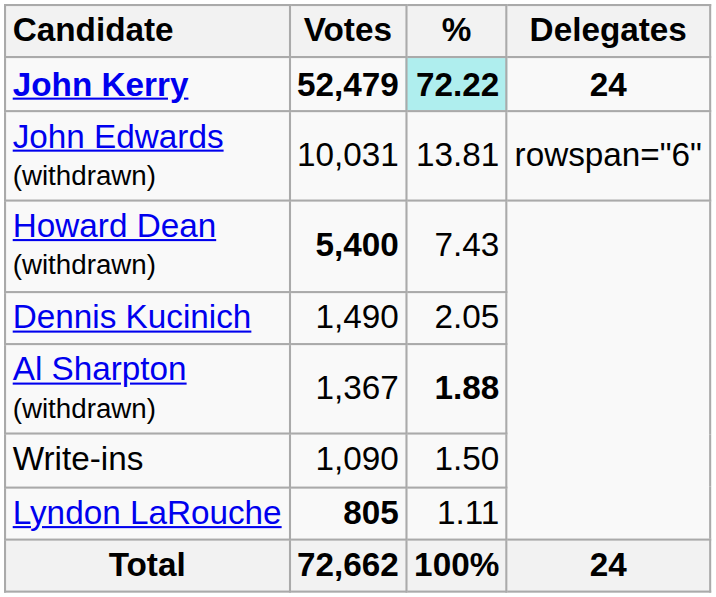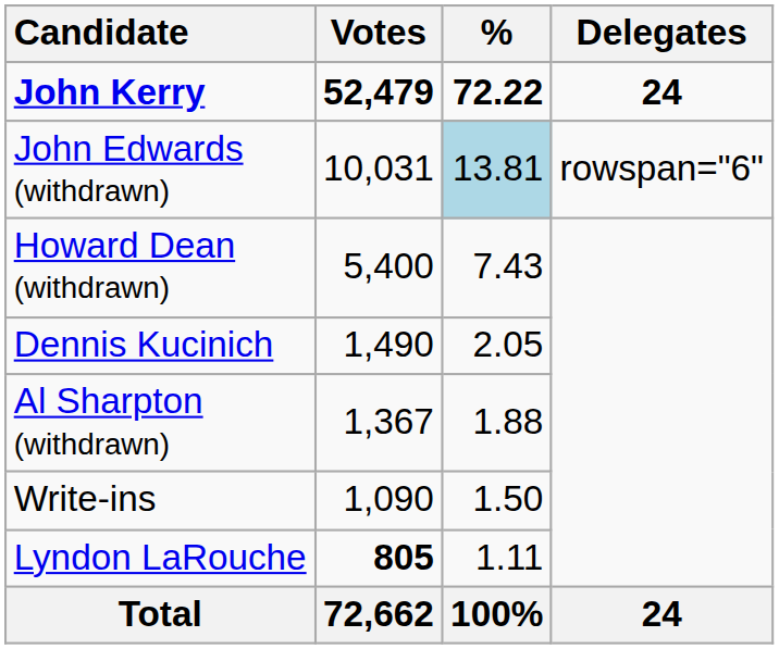John Kerry | %: paleturquoise background -> no background
John Edwards (withdrawn) | %: no background -> lightblue background
Howard Dean (withdrawn) | Votes: bold -> normal
Al Sharpton (withdrawn) | %: bold -> normal
